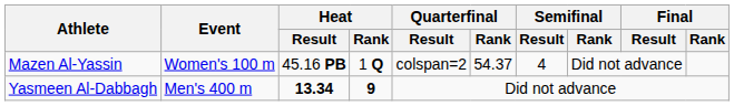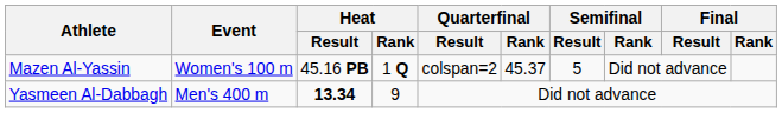Mazen Al-Yassin | Quarterfinal / Rank: 54.37 -> 45.37
Mazen Al-Yassin | Semifinal / Result: 4 -> 5
Yasmeen Al-Dabbagh | Heat / Rank: bold -> normal
